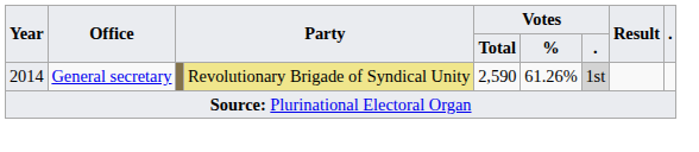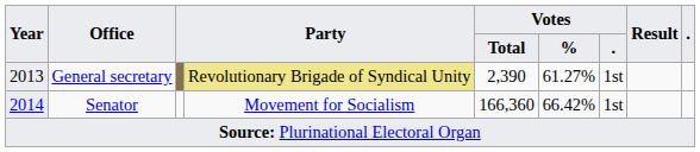General secretary | Year: 2014 -> 2013
General secretary | Votes / Total: 2,590 -> 2,390
General secretary | Votes / %: 61.26% -> 61.27%
General secretary | Votes / .: lightgrey background -> no background
+ row: 2014 | Senator | Movement for Socialism | 166,360 | 66.42% | 1st
